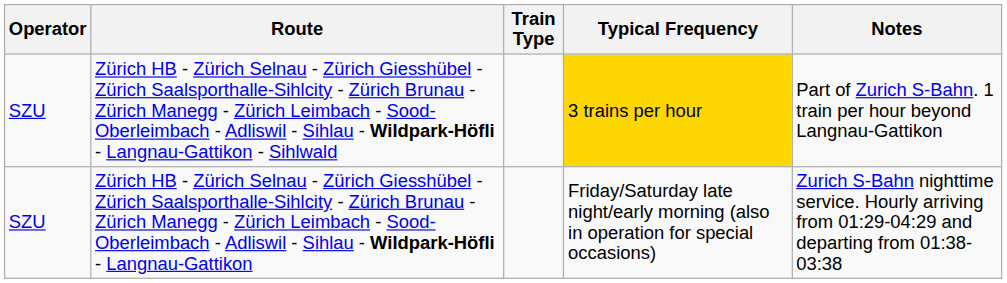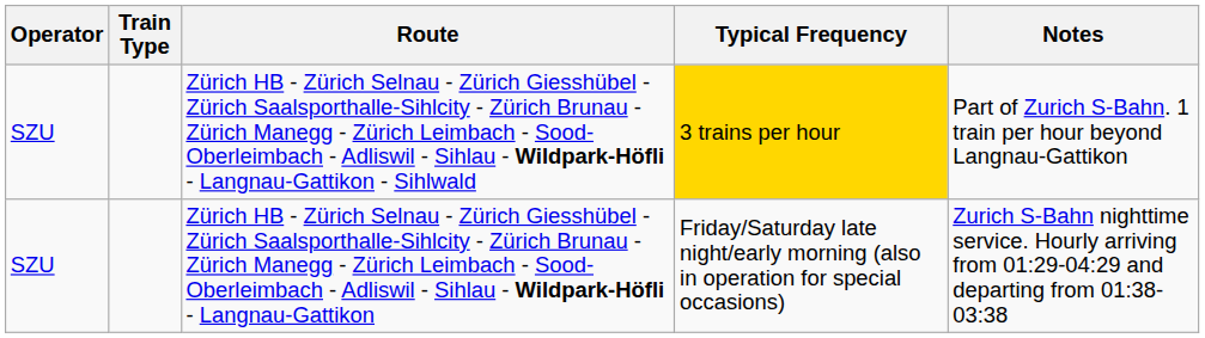columns swapped: Train Type <-> Route
